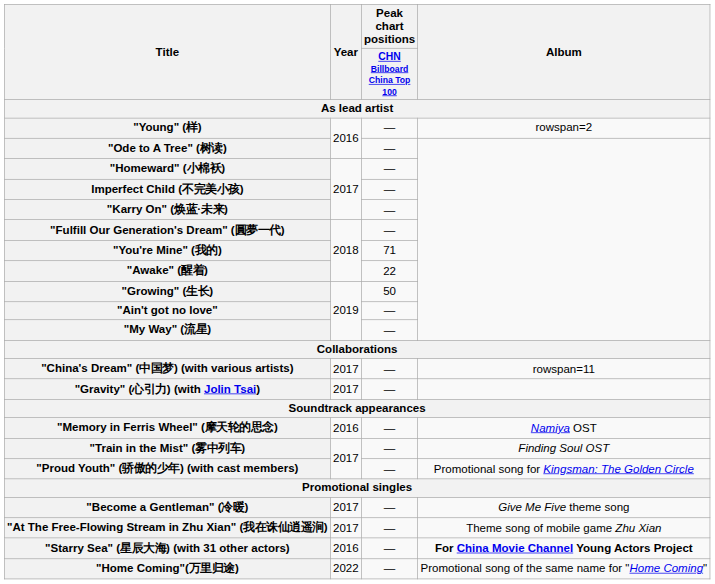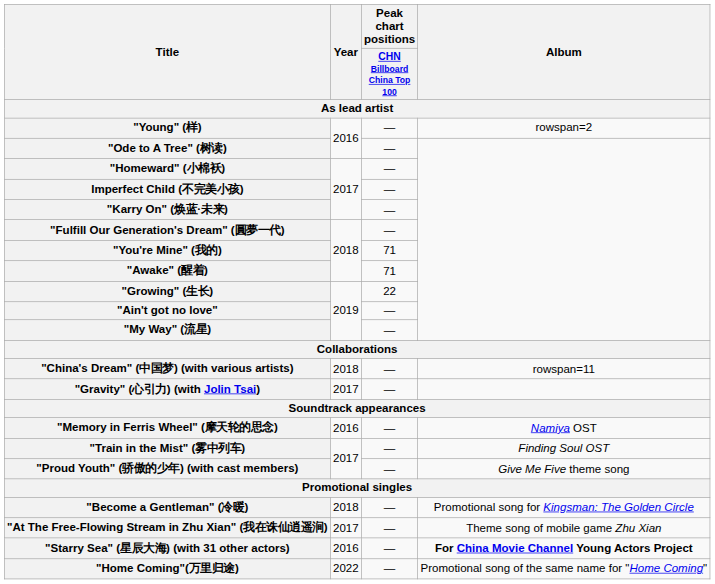"Awake" (醒着) | Peak chart positions / CHN Billboard China Top 100: 22 -> 71
"Growing" (生长) | Peak chart positions / CHN Billboard China Top 100: 50 -> 22
"China's Dream" (中国梦) (with various artists) | Year: 2017 -> 2018
"Proud Youth" (骄傲的少年) (with cast members) | Album: Promotional song for Kingsman: The Golden Circle -> Give Me Five theme song
"Become a Gentleman" (冷暖) | Year: 2017 -> 2018
"Become a Gentleman" (冷暖) | Album: Give Me Five theme song -> Promotional song for Kingsman: The Golden Circle
